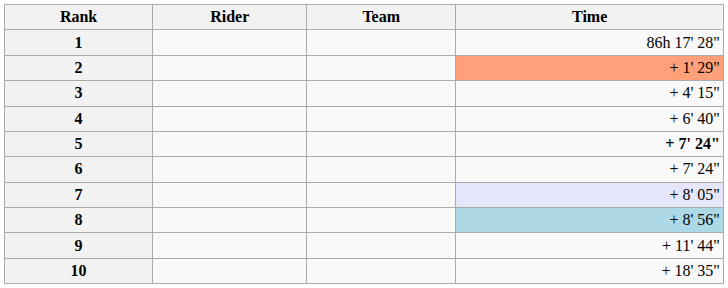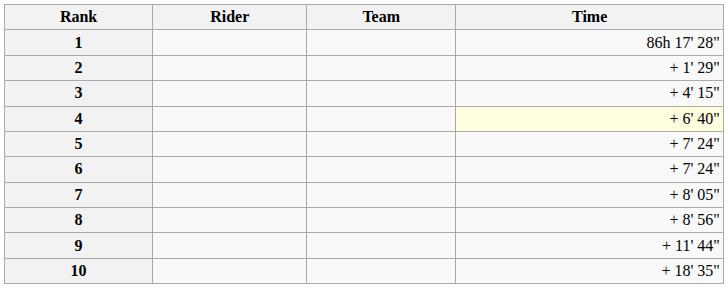2 | Time: lightsalmon background -> no background
4 | Time: no background -> lightyellow background
5 | Time: bold -> normal
7 | Time: lavender background -> no background
8 | Time: lightblue background -> no background
